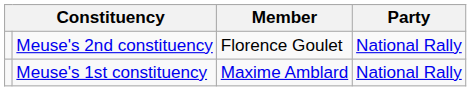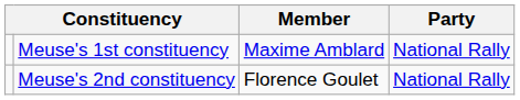rows swapped: Meuse's 1st constituency <-> Meuse's 2nd constituency
